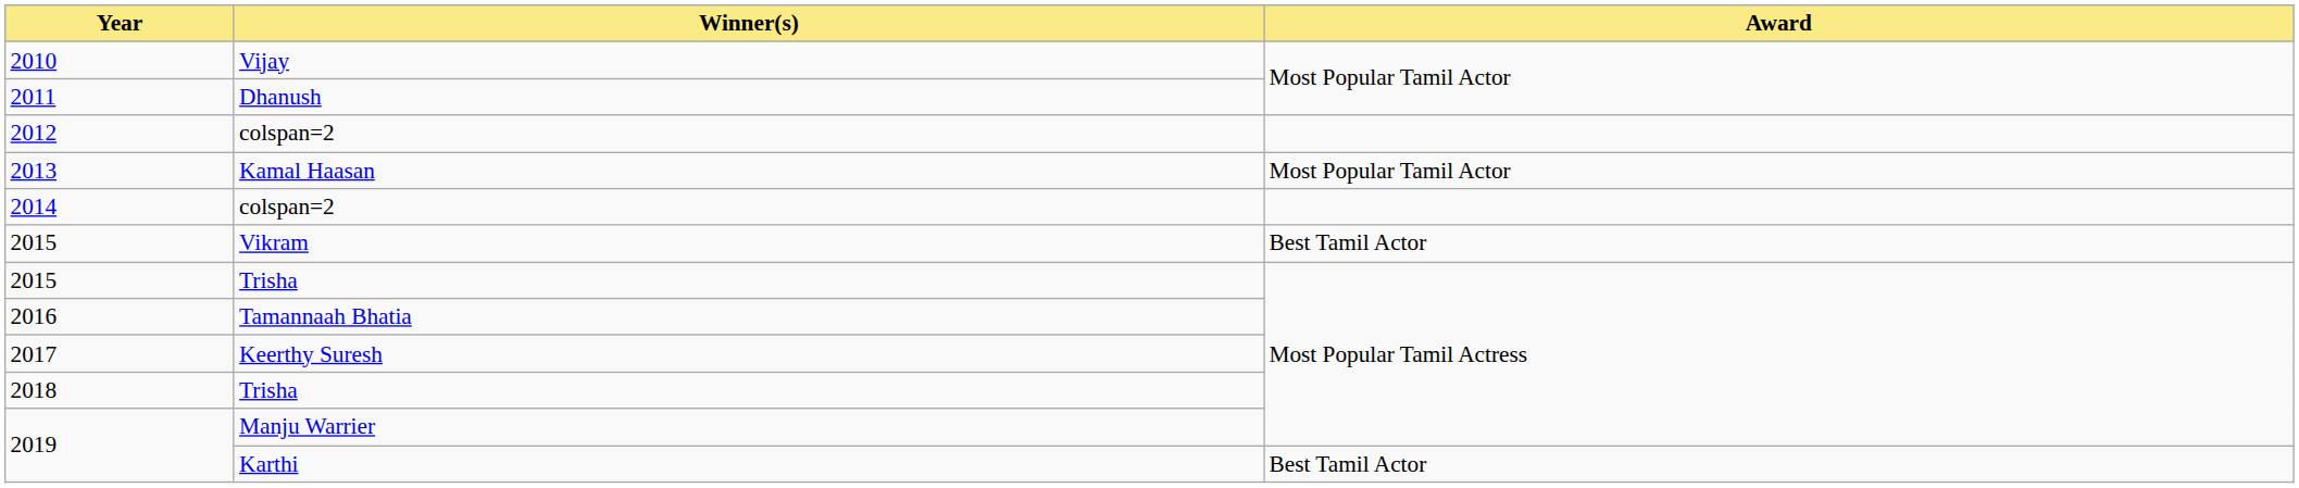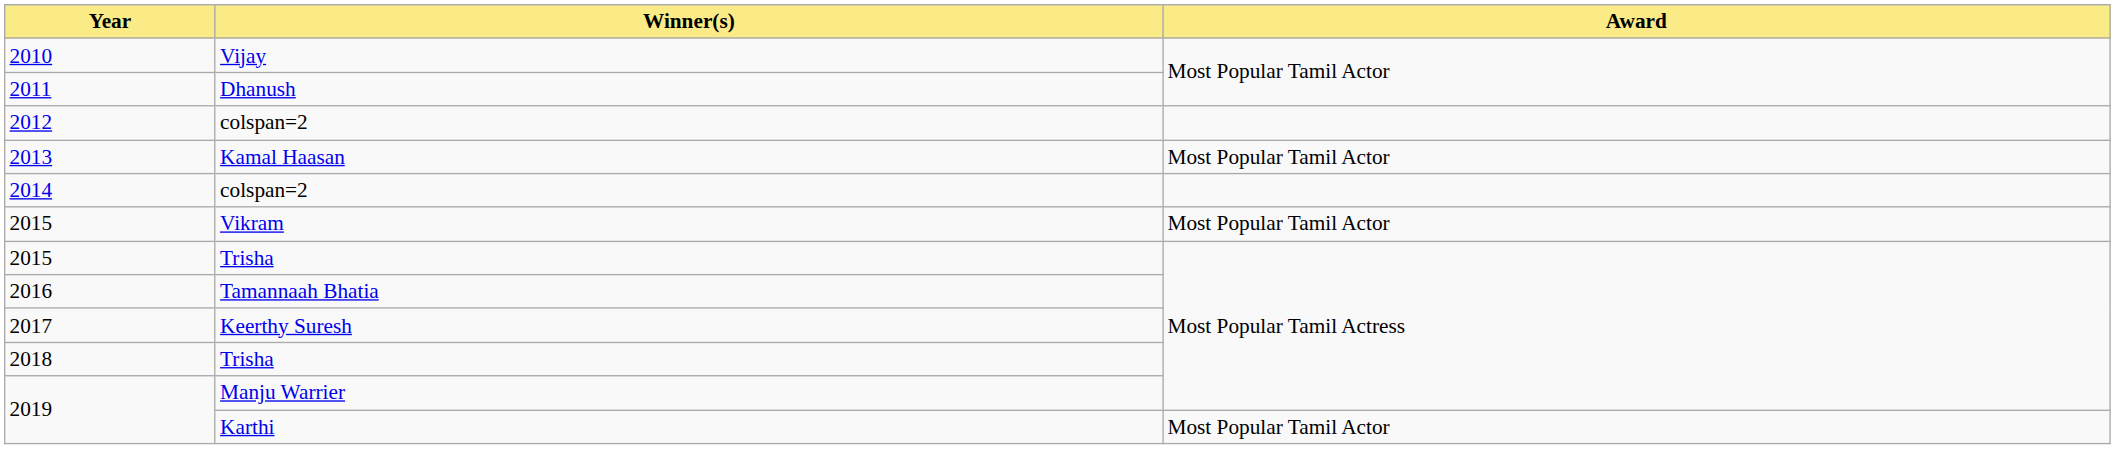2015 / Vikram | Award: Best Tamil Actor -> Most Popular Tamil Actor
2019 / Karthi | Award: Best Tamil Actor -> Most Popular Tamil Actor
